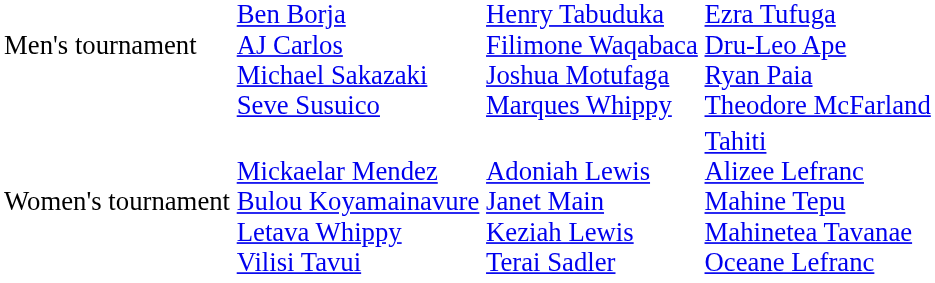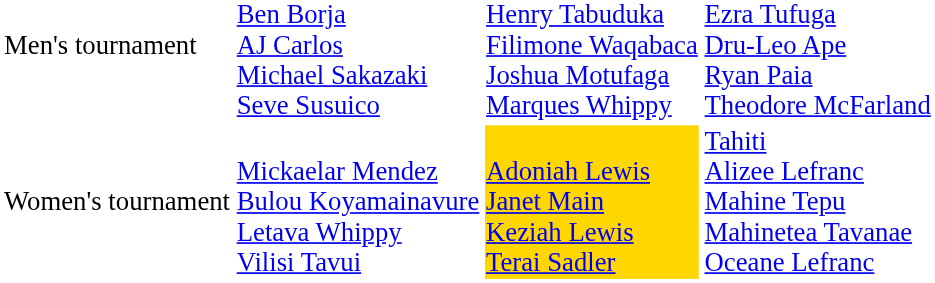Women's tournament | column 3: no background -> gold background
